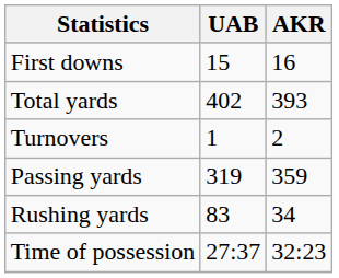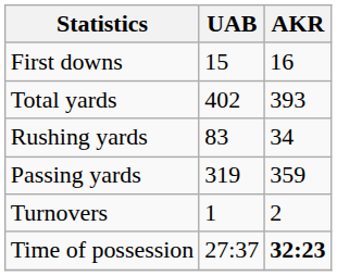rows swapped: Rushing yards <-> Turnovers
Time of possession | AKR: normal -> bold
